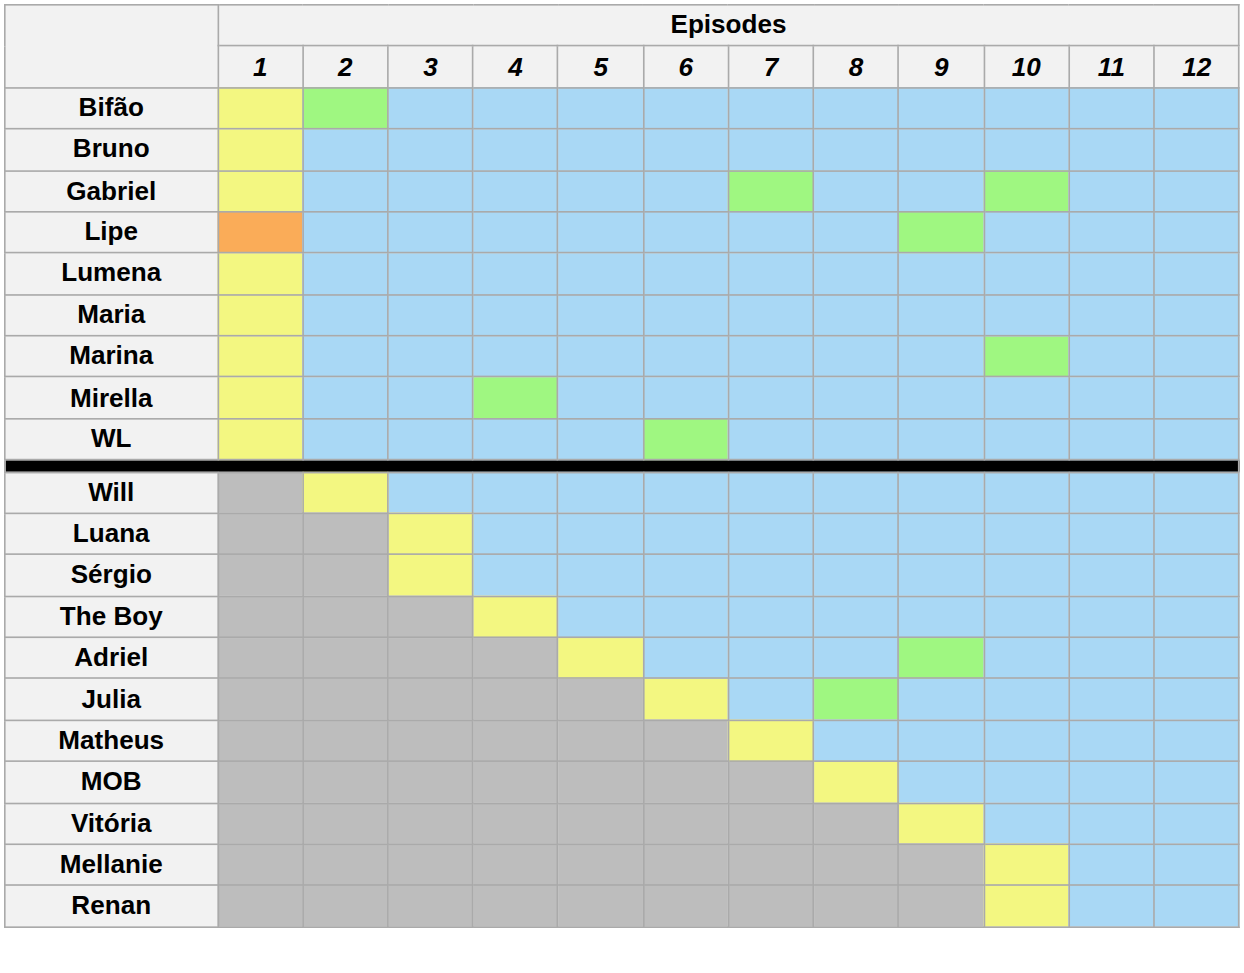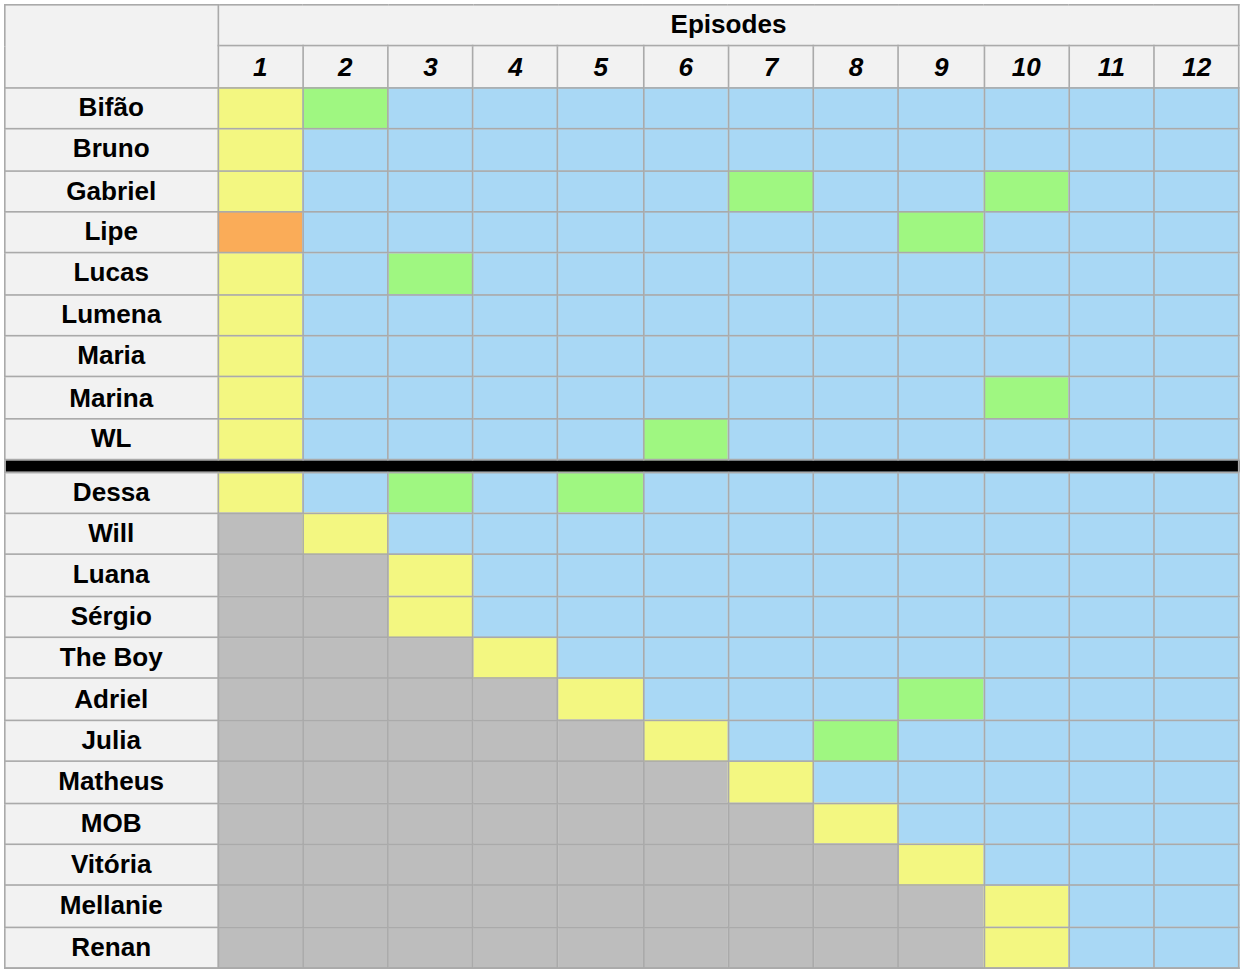+ row: Lucas
- row: Mirella
+ row: Dessa
